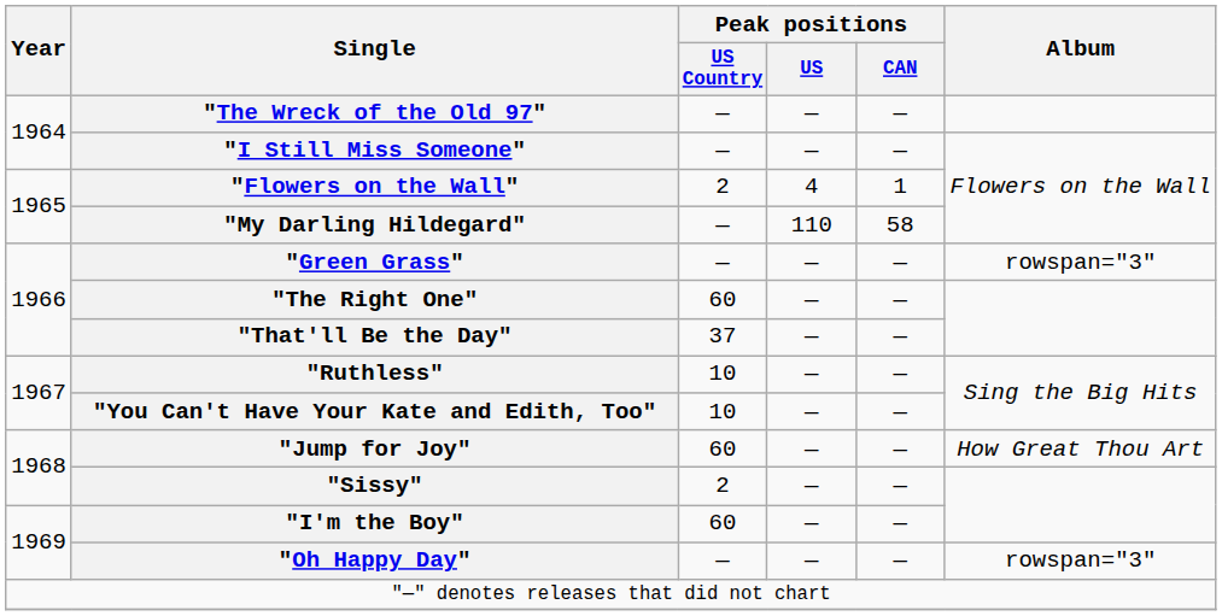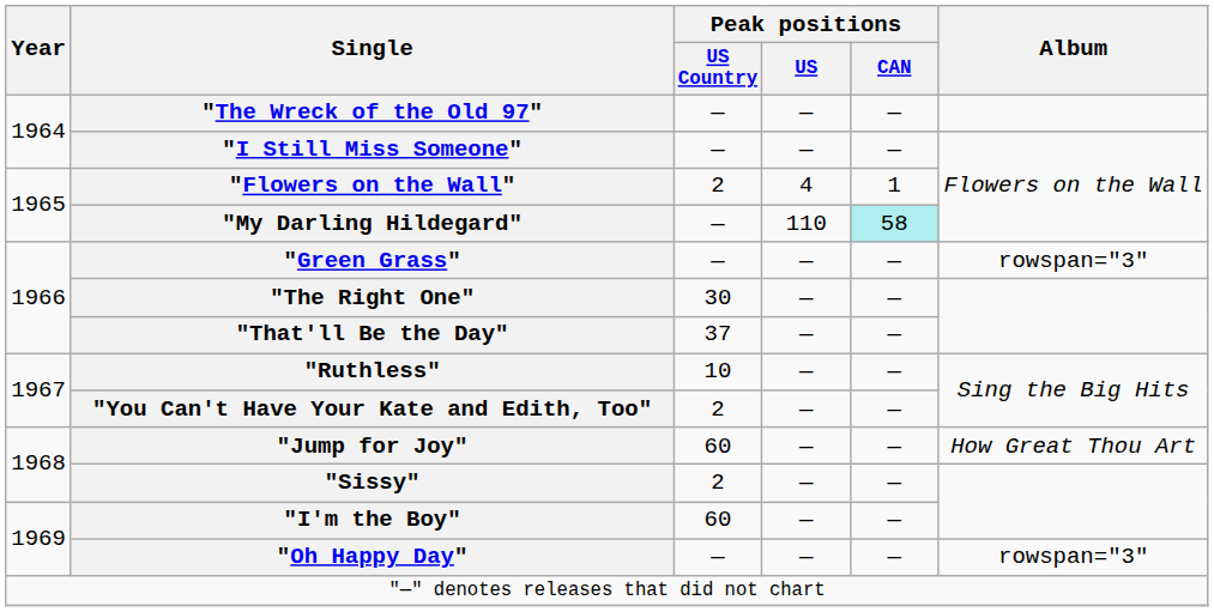"My Darling Hildegard" | Peak positions / CAN: no background -> paleturquoise background
"The Right One" | Peak positions / US Country: 60 -> 30
"You Can't Have Your Kate and Edith, Too" | Peak positions / US Country: 10 -> 2
